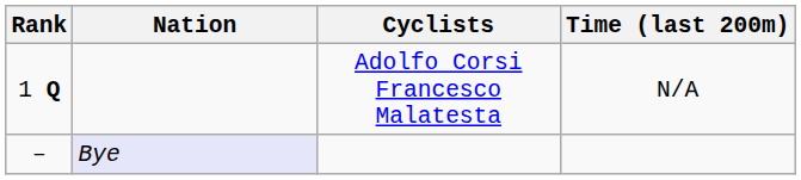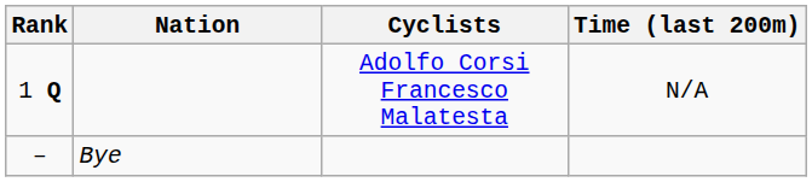Bye | Nation: lavender background -> no background
